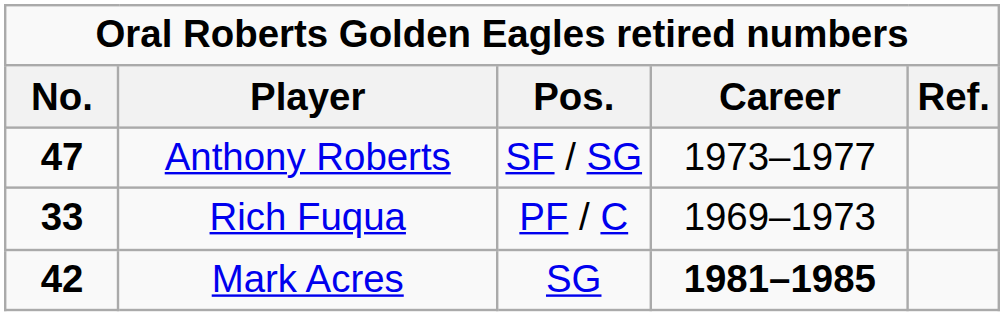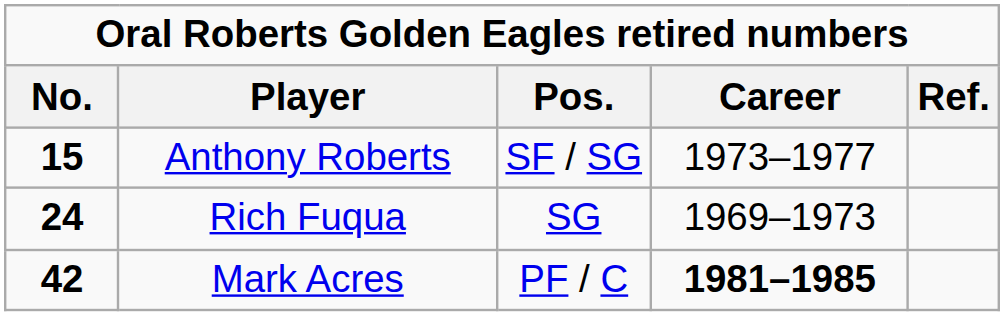Anthony Roberts | No.: 47 -> 15
Rich Fuqua | No.: 33 -> 24
Rich Fuqua | Pos.: PF / C -> SG
Mark Acres | Pos.: SG -> PF / C
